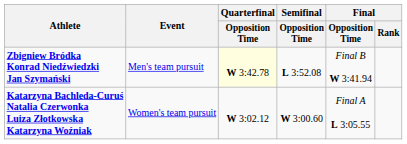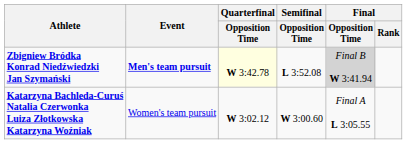Zbigniew Bródka Konrad Niedźwiedzki Jan Szymański | Event: normal -> bold
Zbigniew Bródka Konrad Niedźwiedzki Jan Szymański | Final / Opposition Time: no background -> lightgrey background
